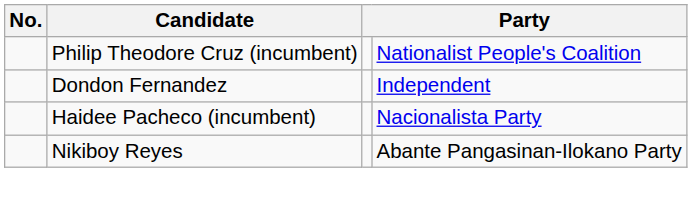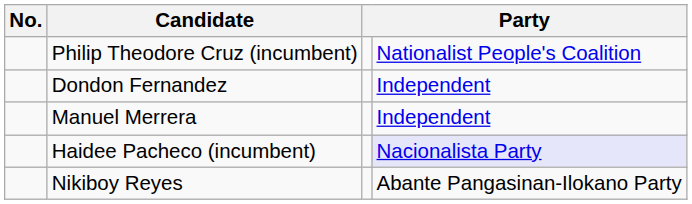+ row: Manuel Merrera | Independent
Haidee Pacheco (incumbent) | column 4: no background -> lavender background
